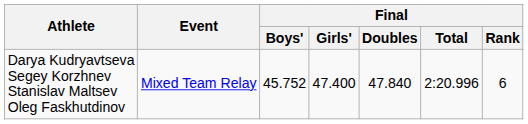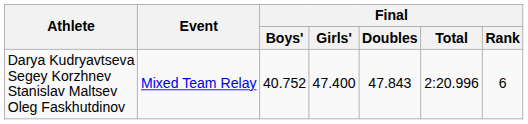row 3 | Final / Boys': 45.752 -> 40.752
row 3 | Final / Doubles: 47.840 -> 47.843
